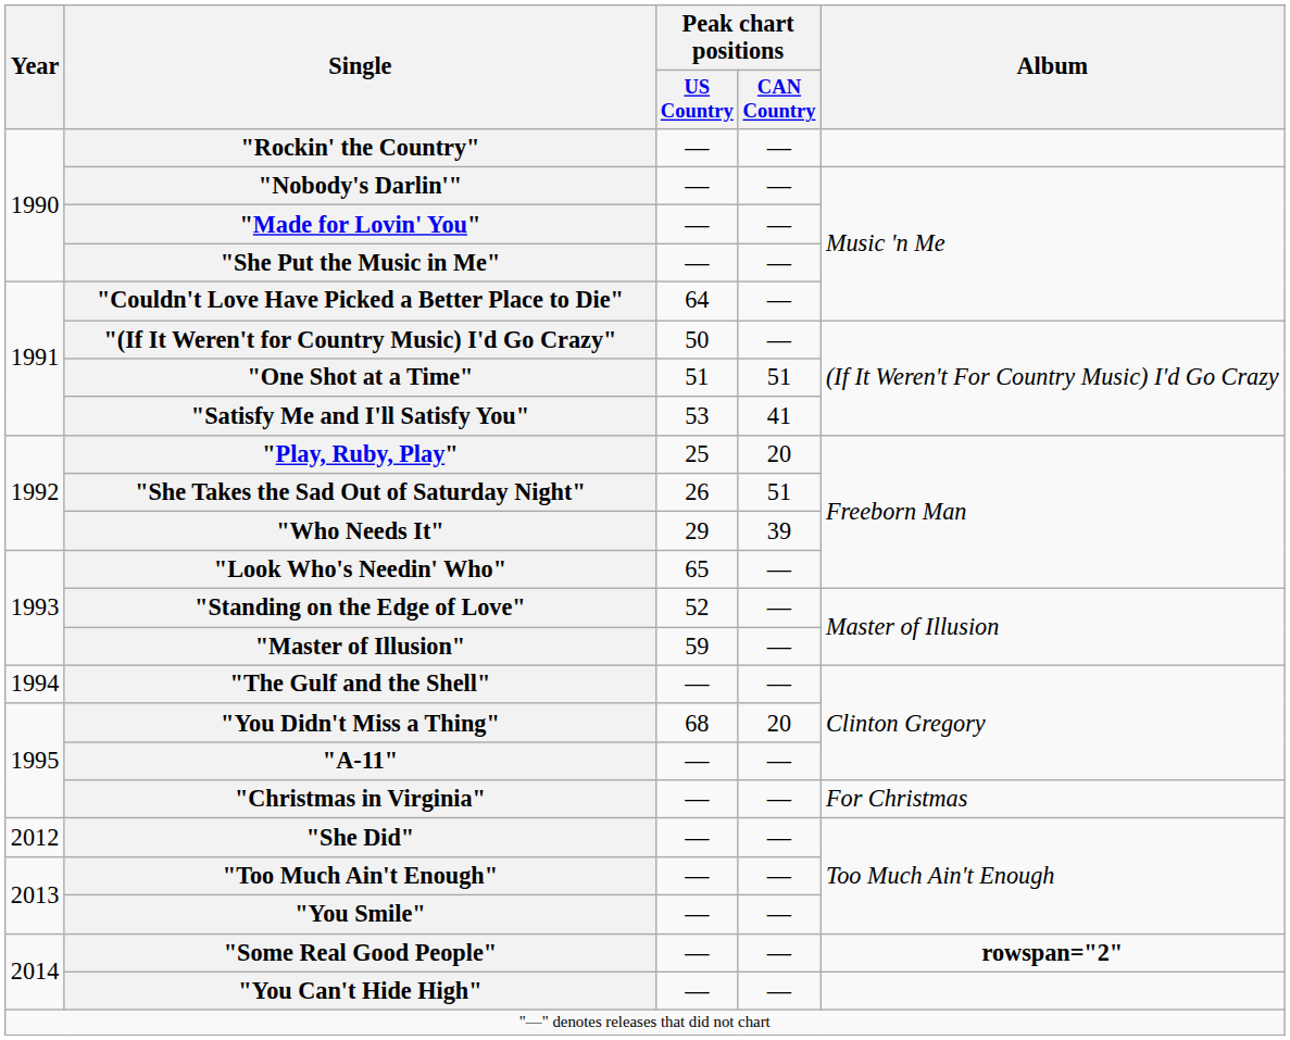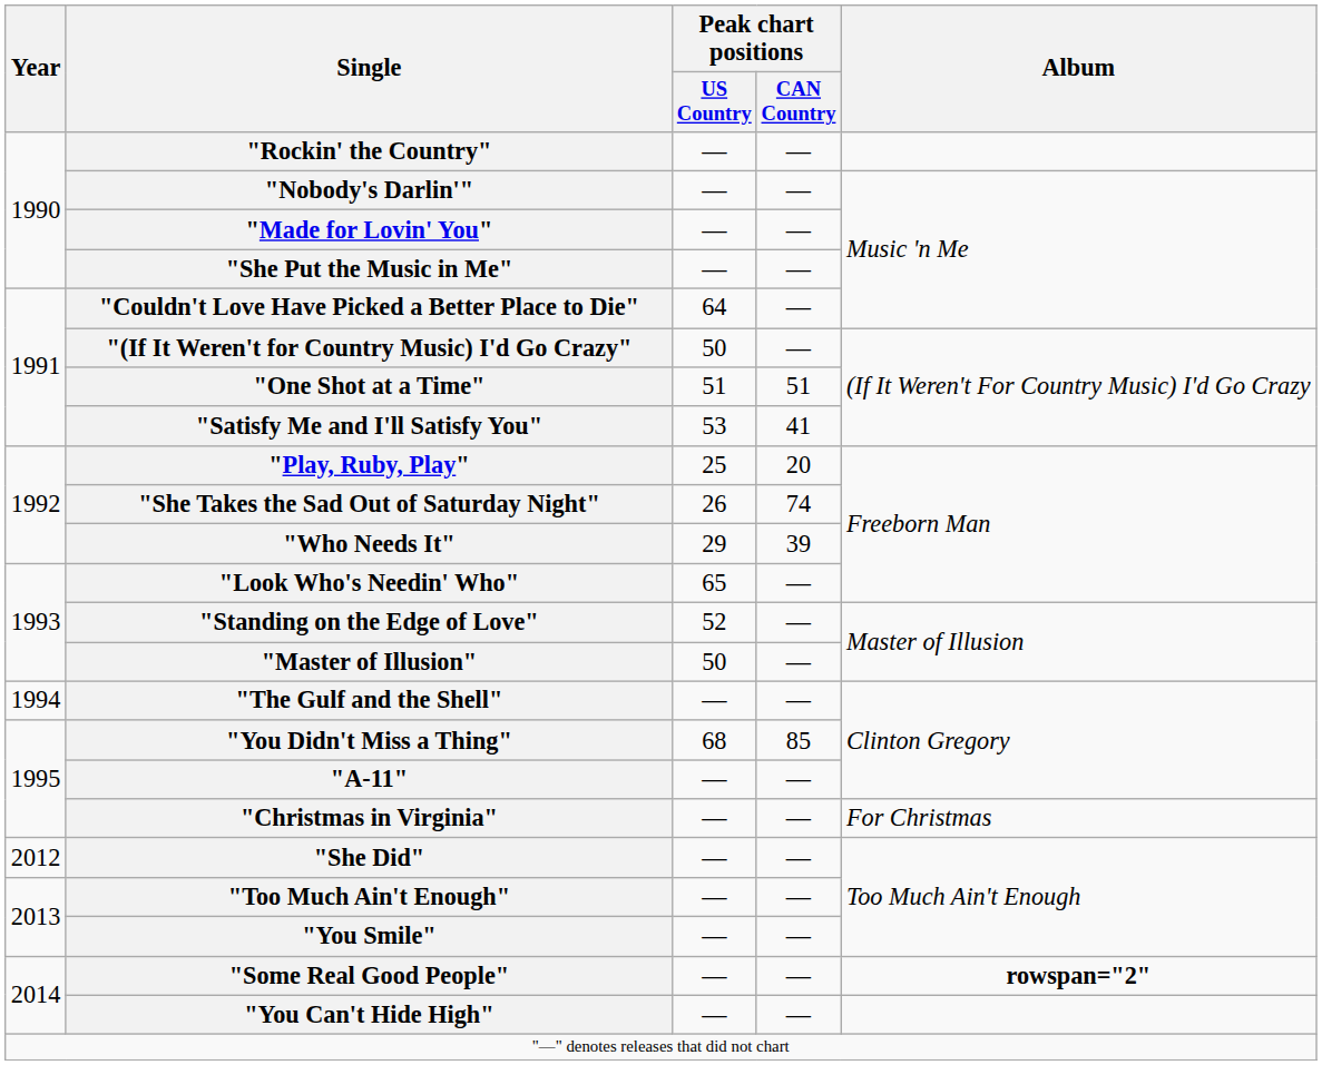"She Takes the Sad Out of Saturday Night" | Peak chart positions / CAN Country: 51 -> 74
"Master of Illusion" | Peak chart positions / US Country: 59 -> 50
"You Didn't Miss a Thing" | Peak chart positions / CAN Country: 20 -> 85
